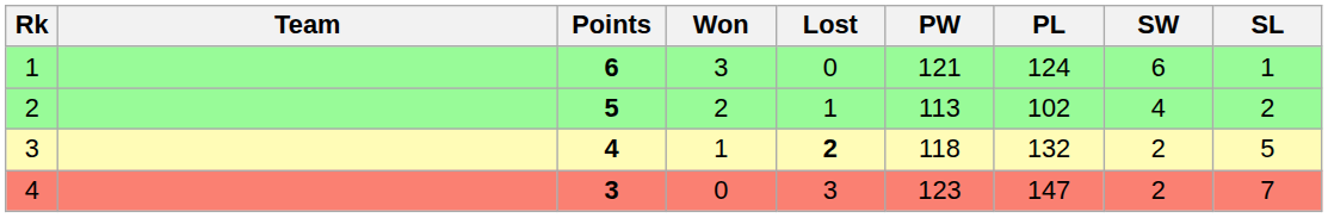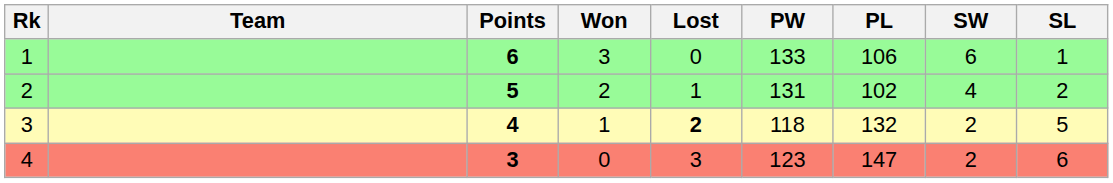row 2 | PW: 121 -> 133
row 2 | PL: 124 -> 106
row 3 | PW: 113 -> 131
row 5 | SL: 7 -> 6
